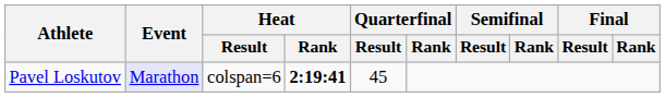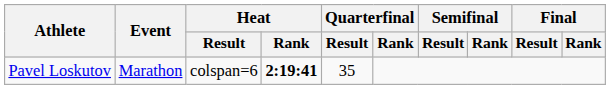Pavel Loskutov | Event: lavender background -> no background
Pavel Loskutov | Quarterfinal / Result: 45 -> 35
